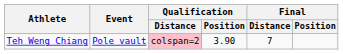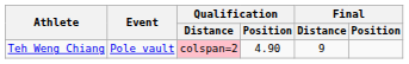Teh Weng Chiang | Qualification / Position: 3.90 -> 4.90
Teh Weng Chiang | Final / Distance: 7 -> 9
